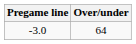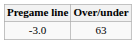-3.0 | Over/under: 64 -> 63
